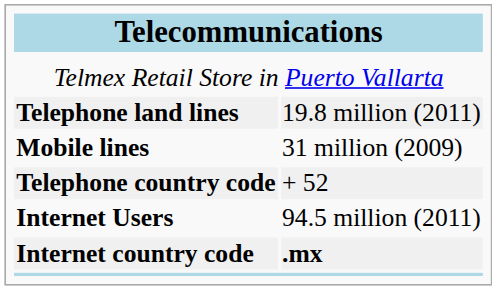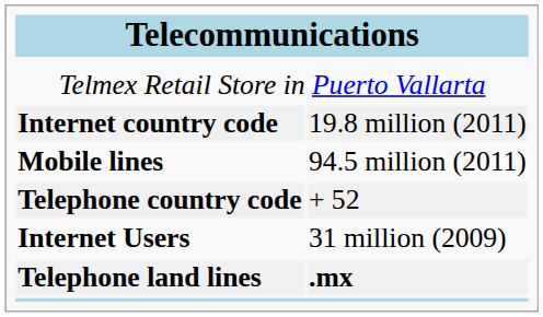row 3 | column 1: Telephone land lines -> Internet country code
row 4 | column 2: 31 million (2009) -> 94.5 million (2011)
row 6 | column 2: 94.5 million (2011) -> 31 million (2009)
row 7 | column 1: Internet country code -> Telephone land lines
